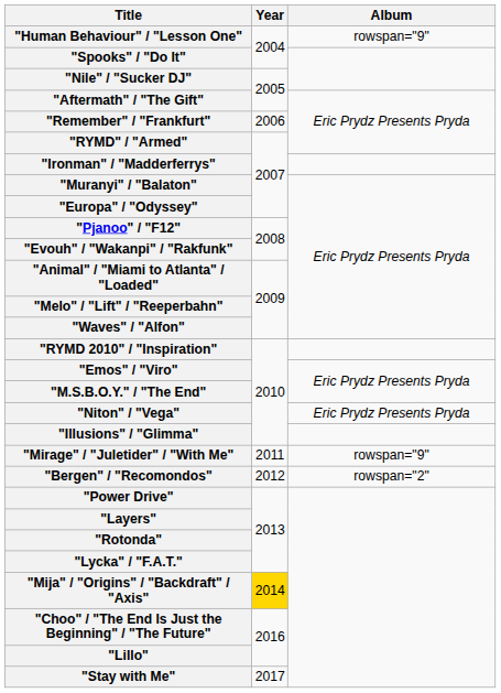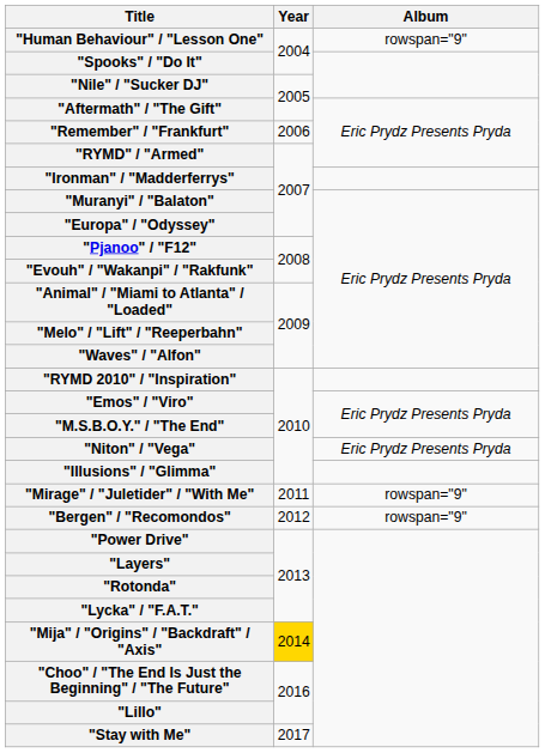"Bergen" / "Recomondos" | Album: rowspan="2" -> rowspan="9"
